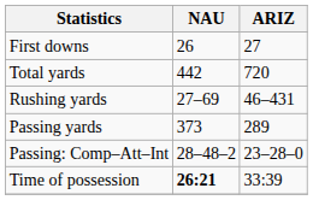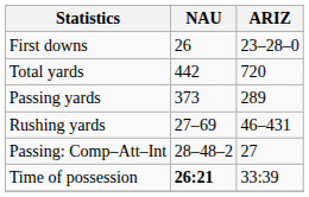First downs | ARIZ: 27 -> 23–28–0
rows swapped: Rushing yards <-> Passing yards
Passing: Comp–Att–Int | ARIZ: 23–28–0 -> 27
